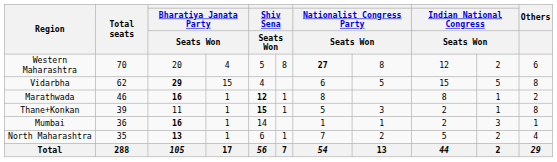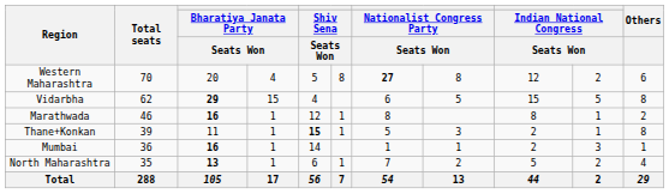Marathwada | column 5: bold -> normal
